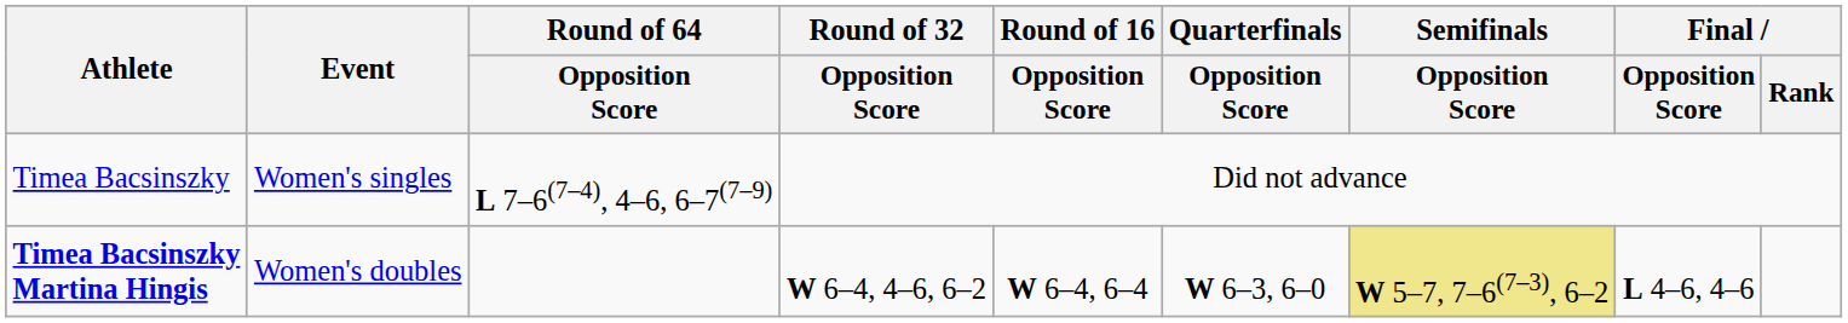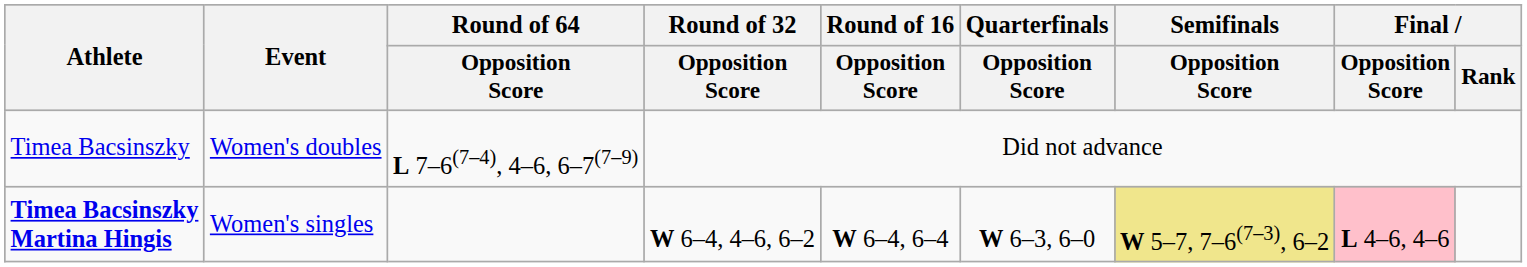Timea Bacsinszky | Event: Women's singles -> Women's doubles
Timea Bacsinszky Martina Hingis | Event: Women's doubles -> Women's singles
Timea Bacsinszky Martina Hingis | Final / Opposition Score: no background -> pink background
